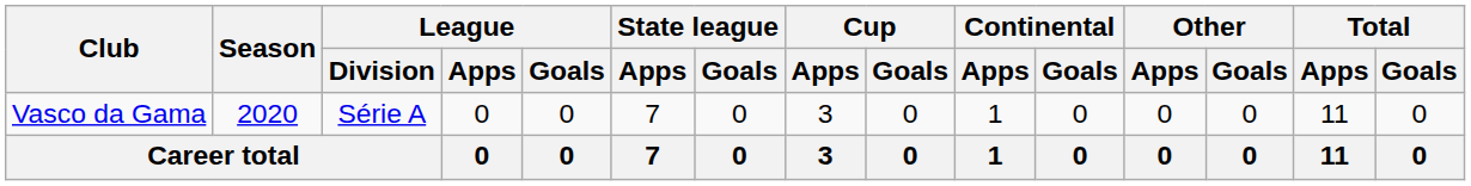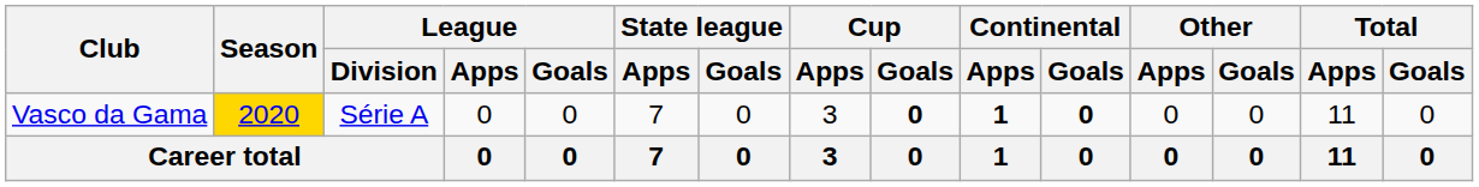Vasco da Gama | Season: no background -> gold background
Vasco da Gama | Cup / Goals: normal -> bold
Vasco da Gama | Continental / Apps: normal -> bold
Vasco da Gama | Continental / Goals: normal -> bold
